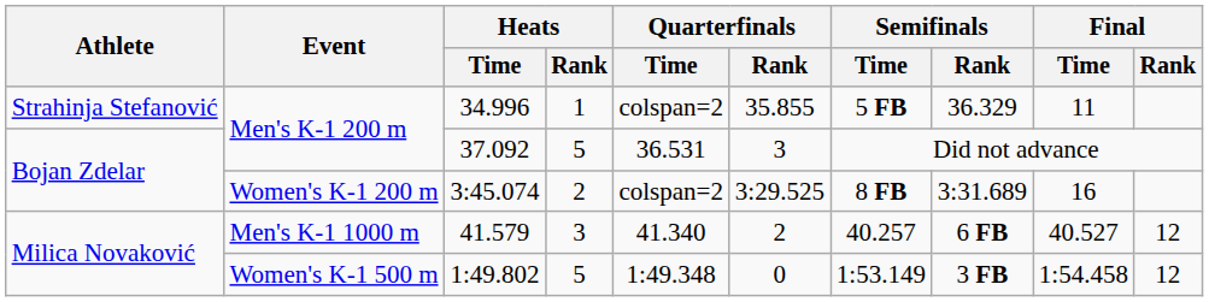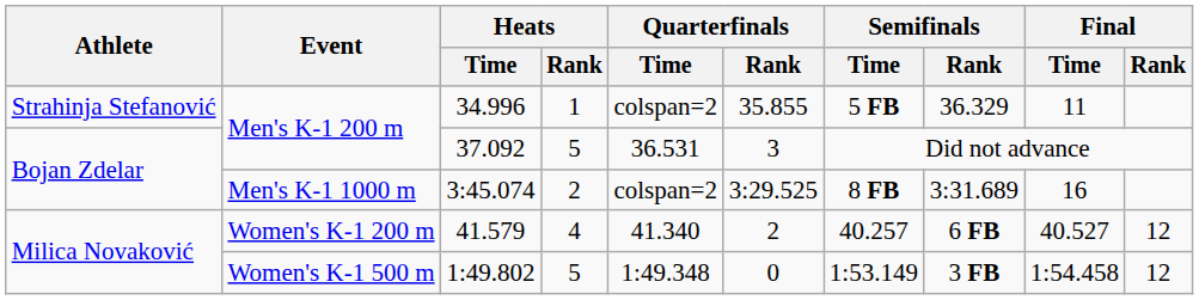3:45.074 | Event: Women's K-1 200 m -> Men's K-1 1000 m
41.579 | Event: Men's K-1 1000 m -> Women's K-1 200 m
41.579 | Heats / Rank: 3 -> 4
